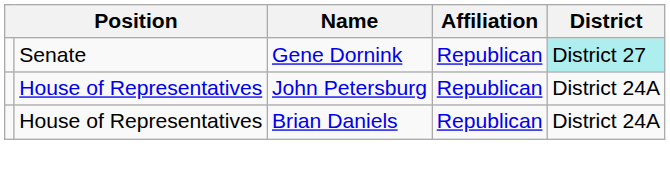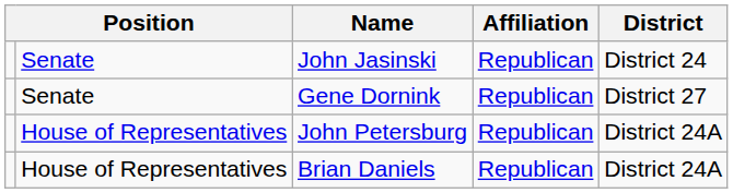+ row: Senate | John Jasinski | Republican | District 24
Gene Dornink | District: paleturquoise background -> no background
